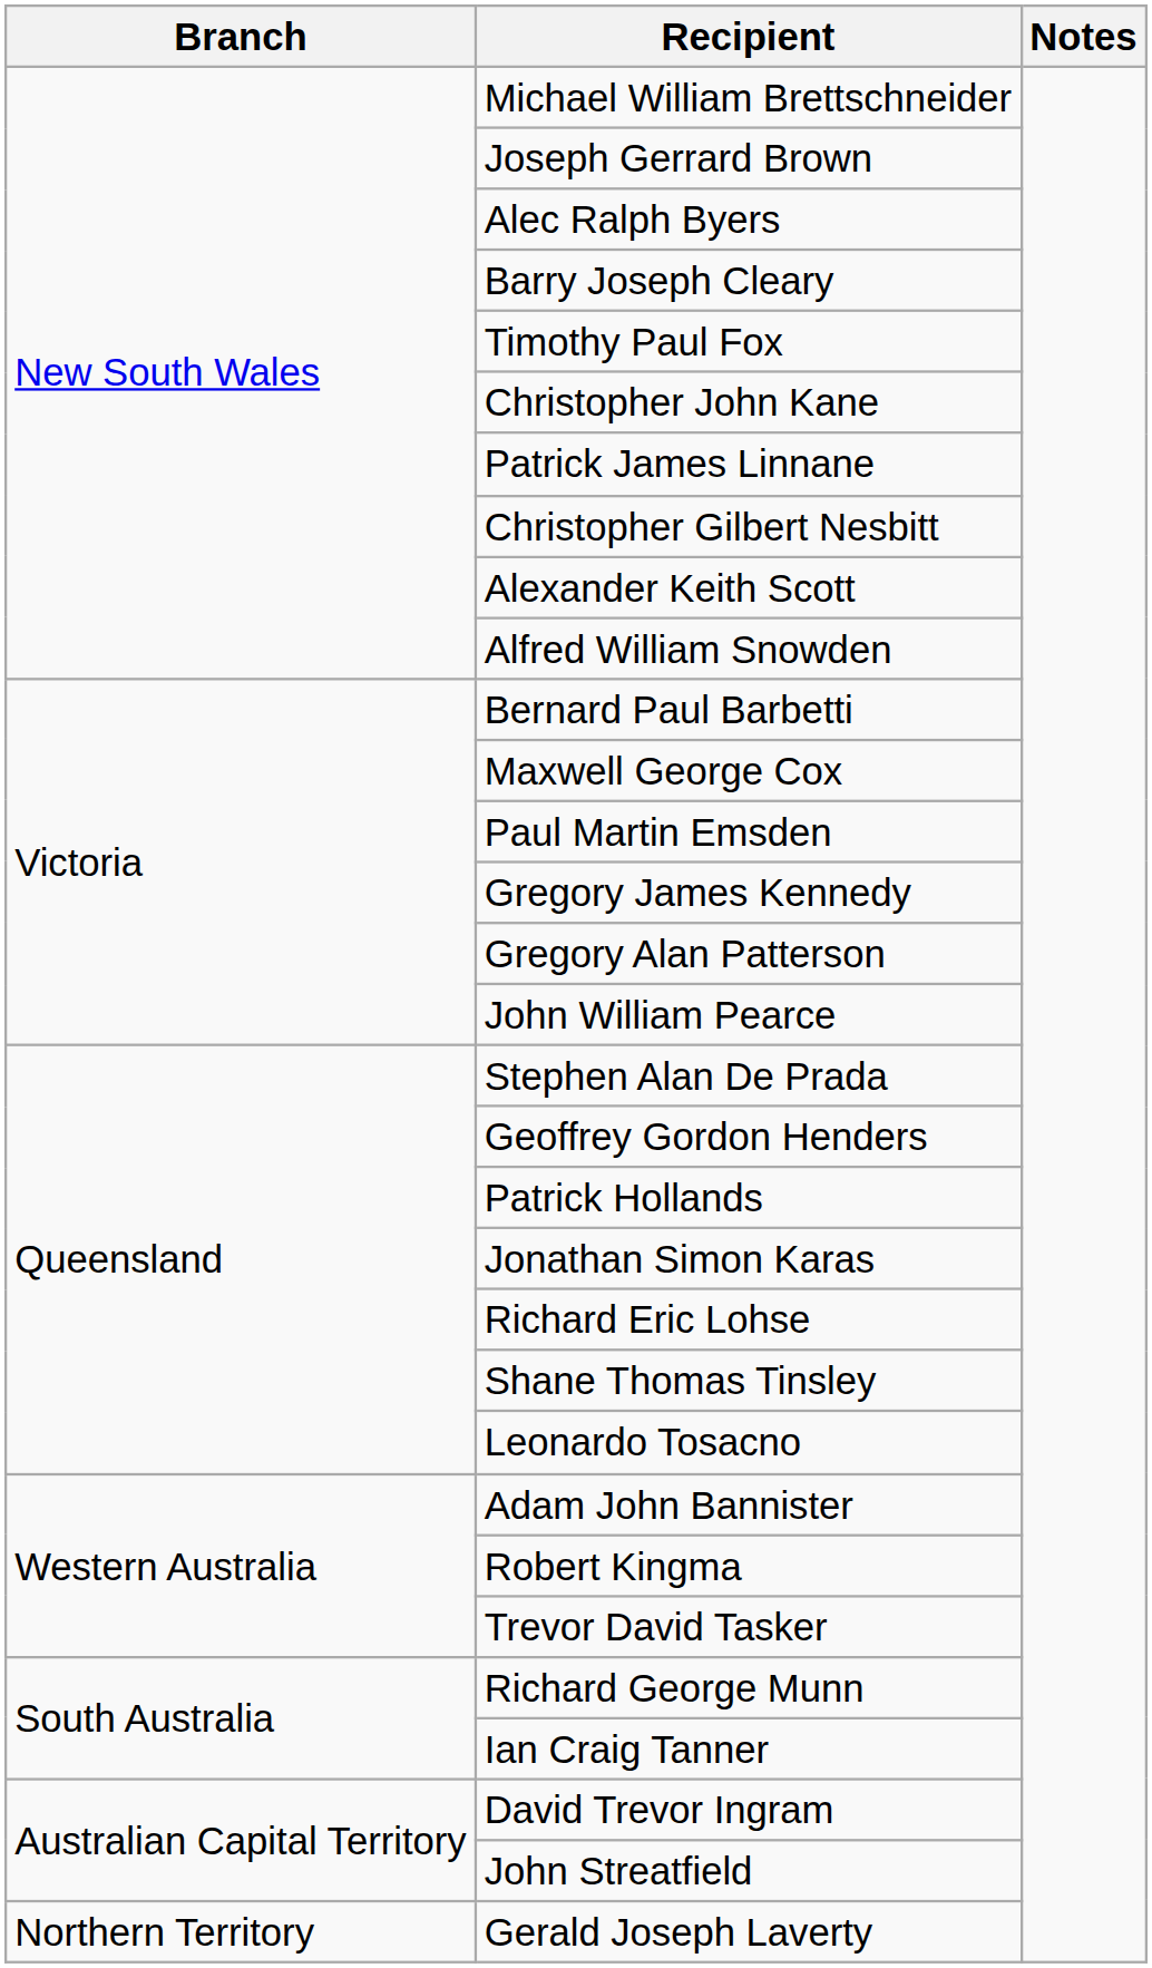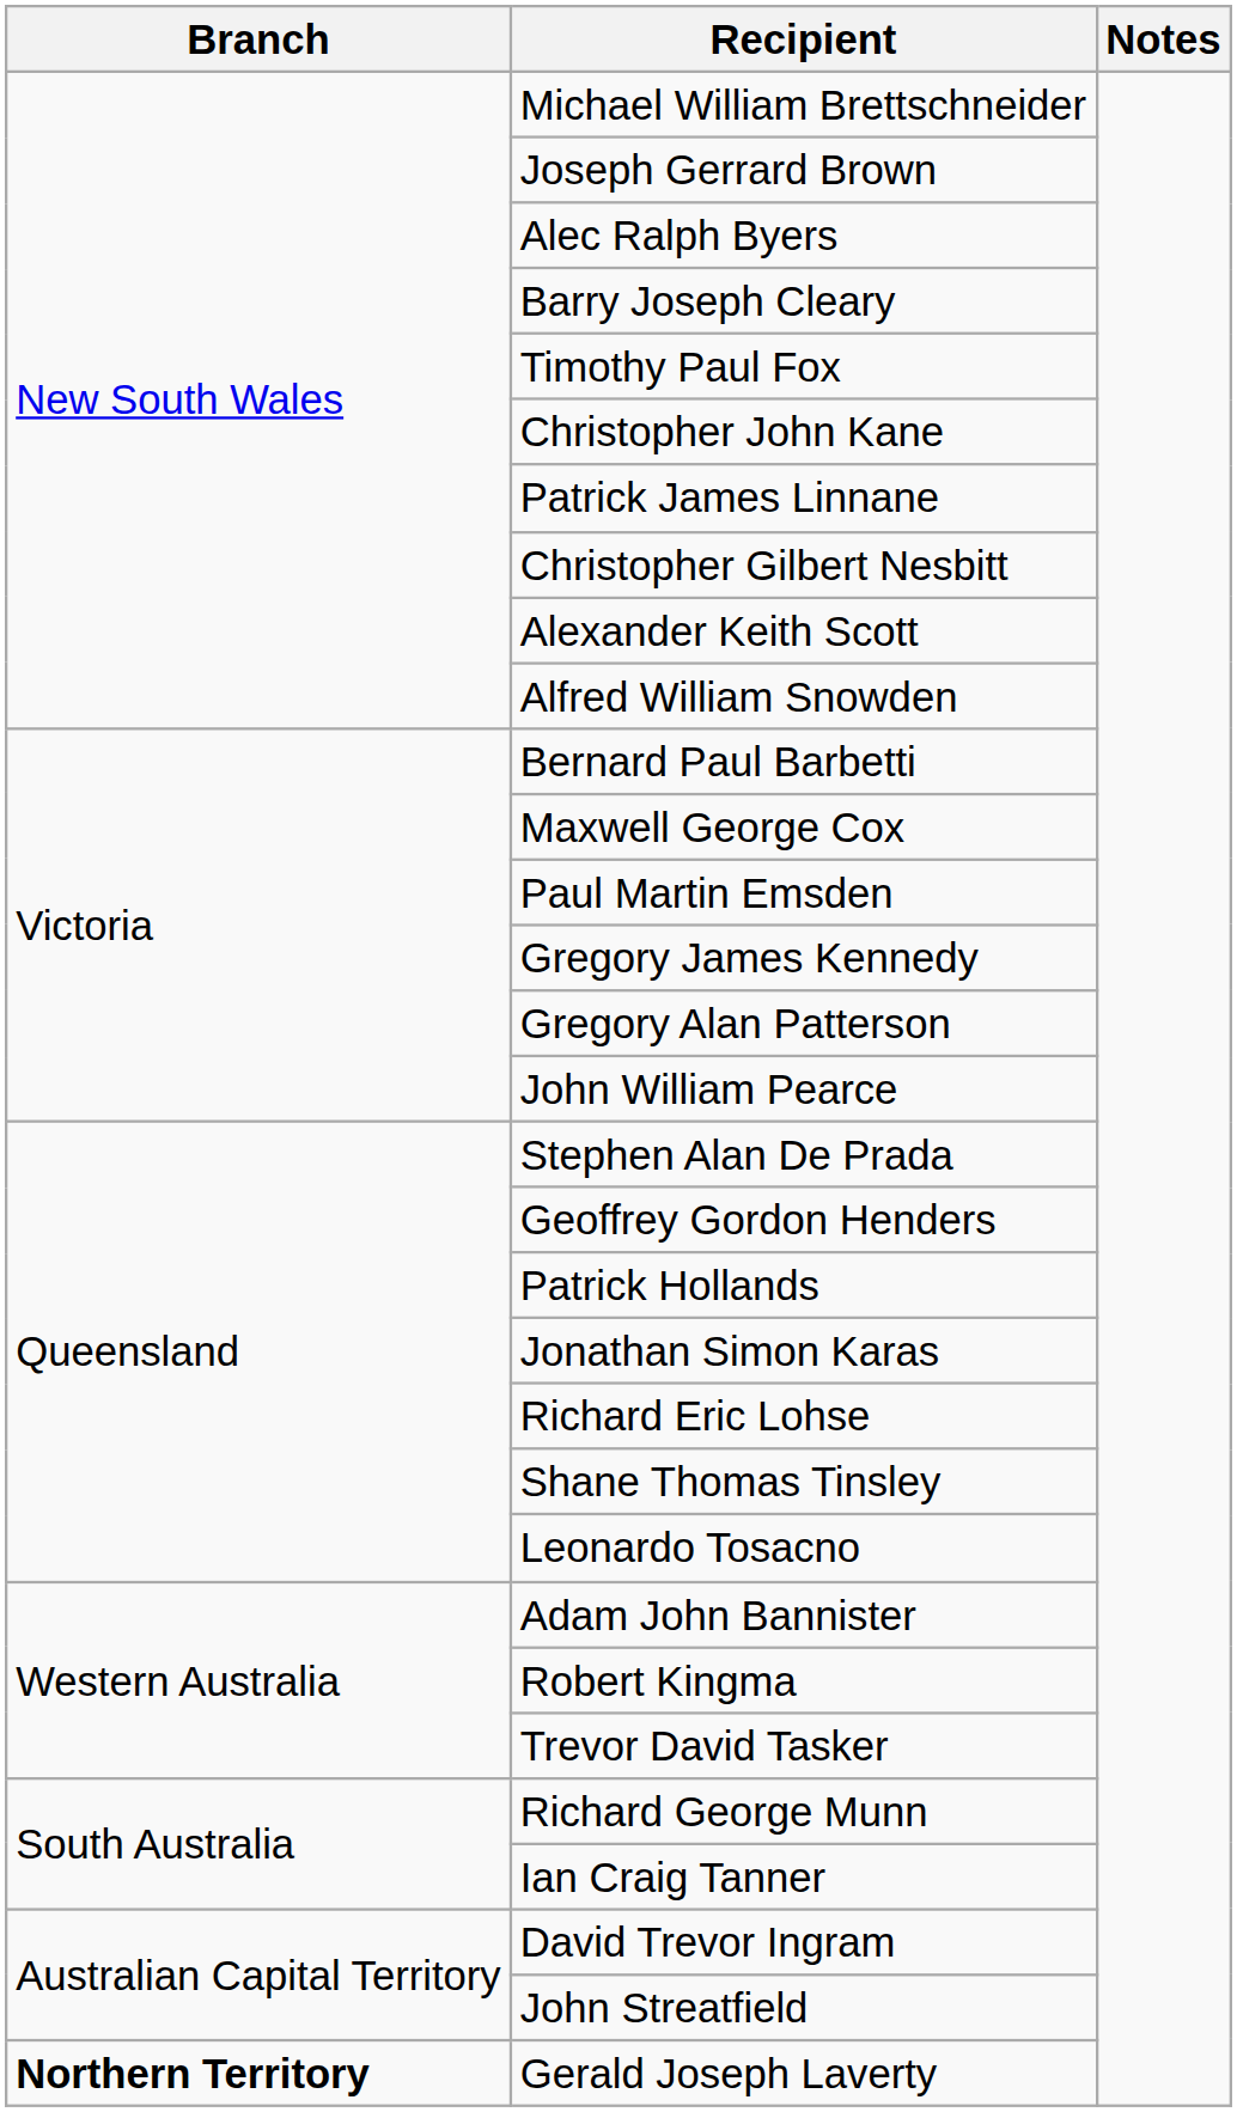Gerald Joseph Laverty | Branch: normal -> bold
